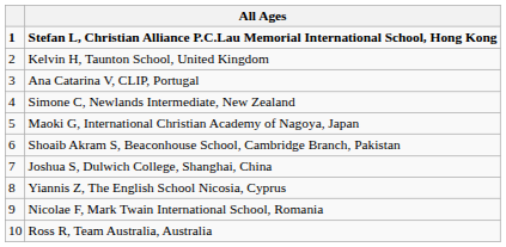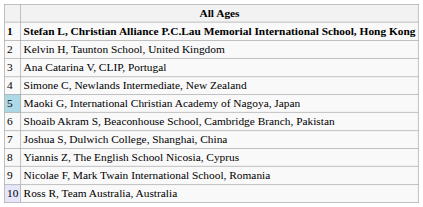Maoki G, International Christian Academy of Nagoya, Japan | column 1: no background -> lightblue background
Ross R, Team Australia, Australia | column 1: no background -> lavender background
